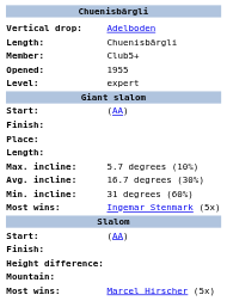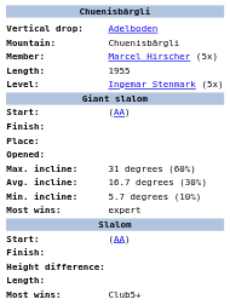row 3 | column 1: Length: -> Mountain:
row 4 | column 2: Club5+ -> Marcel Hirscher (5x)
row 5 | column 1: Opened: -> Length:
row 6 | column 2: expert -> Ingemar Stenmark (5x)
row 11 | column 1: Length: -> Opened:
row 12 | column 2: 5.7 degrees (10%) -> 31 degrees (60%)
row 14 | column 2: 31 degrees (60%) -> 5.7 degrees (10%)
row 15 | column 2: Ingemar Stenmark (5x) -> expert
row 20 | column 1: Mountain: -> Length:
row 21 | column 2: Marcel Hirscher (5x) -> Club5+
